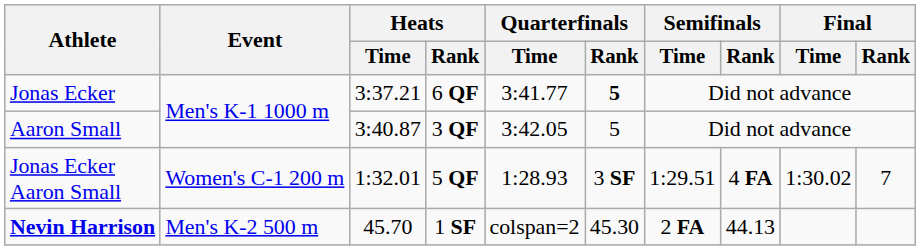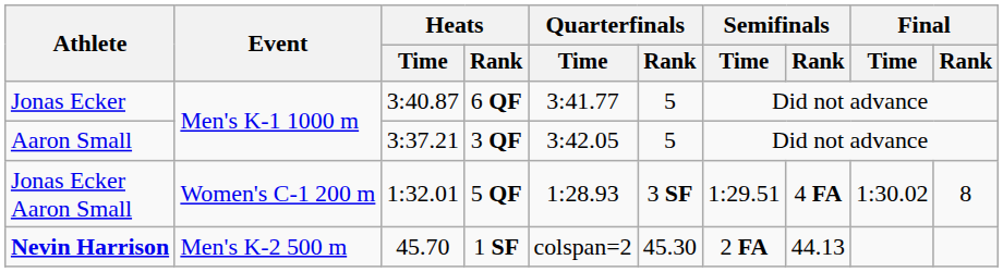Jonas Ecker | Heats / Time: 3:37.21 -> 3:40.87
Jonas Ecker | Quarterfinals / Rank: bold -> normal
Aaron Small | Heats / Time: 3:40.87 -> 3:37.21
Jonas Ecker Aaron Small | Final / Rank: 7 -> 8
